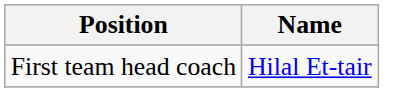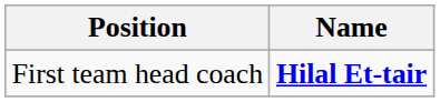First team head coach | Name: normal -> bold
